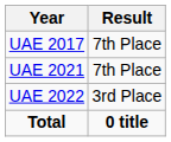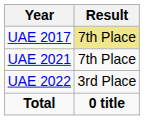UAE 2017 | Result: no background -> khaki background
